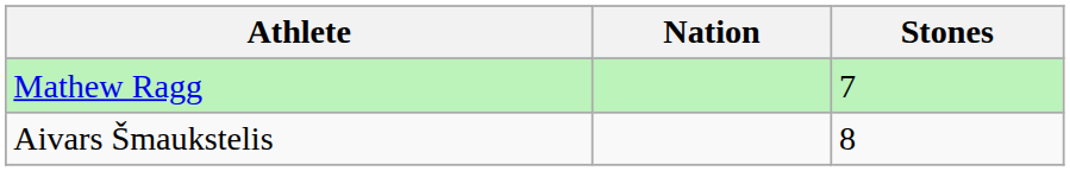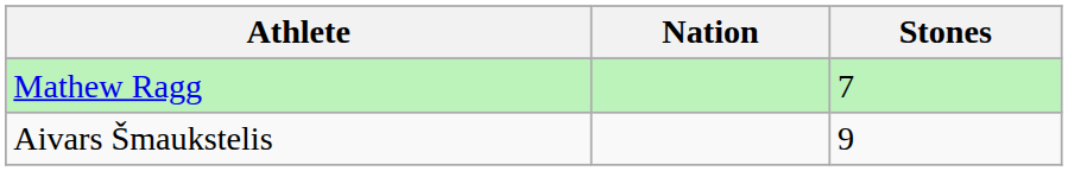Aivars Šmaukstelis | Stones: 8 -> 9
